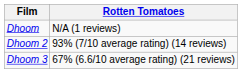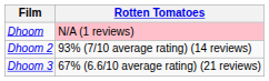Dhoom | Rotten Tomatoes: no background -> pink background
